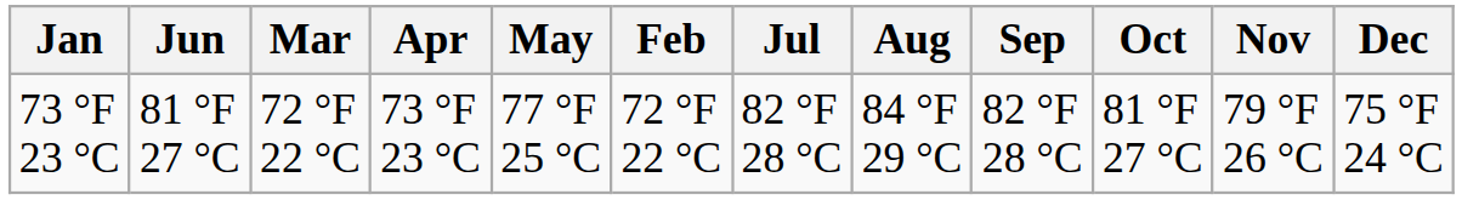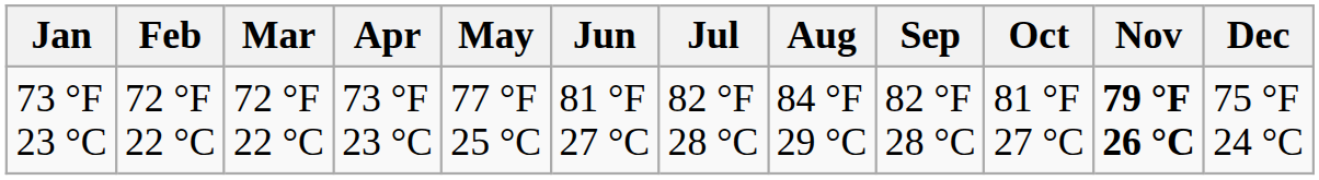columns swapped: Feb <-> Jun
row 2 | Nov: normal -> bold
